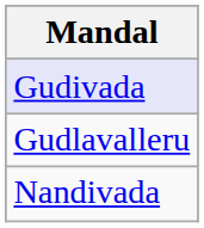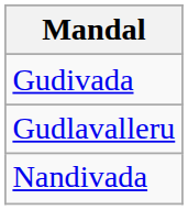row 2 | column 1: lavender background -> no background
